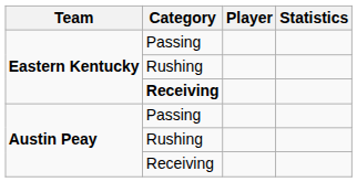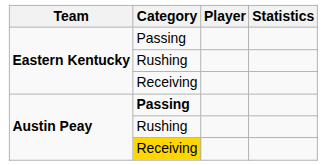Eastern Kentucky / Receiving | Category: bold -> normal
Austin Peay / Passing | Category: normal -> bold
Austin Peay / Receiving | Category: no background -> gold background
